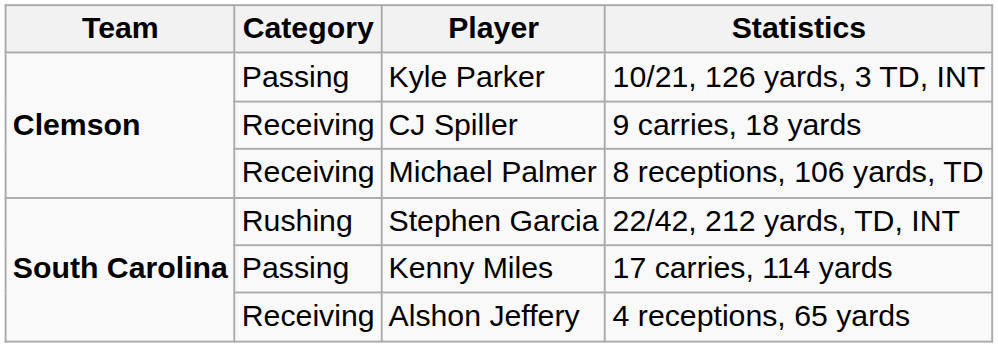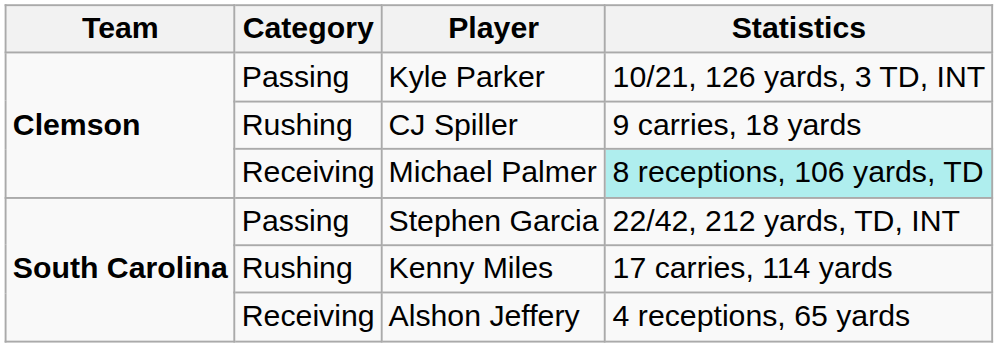CJ Spiller | Category: Receiving -> Rushing
Michael Palmer | Statistics: no background -> paleturquoise background
Stephen Garcia | Category: Rushing -> Passing
Kenny Miles | Category: Passing -> Rushing
